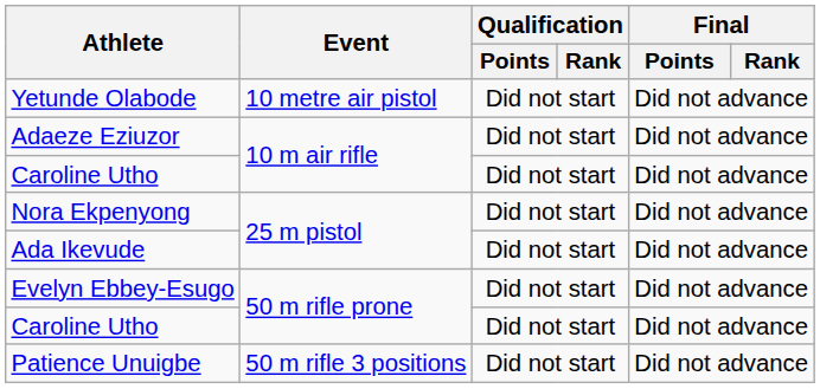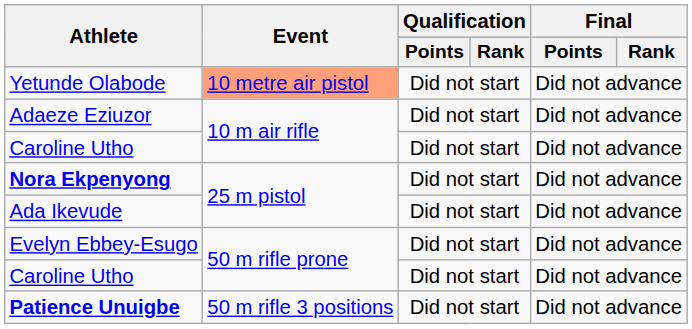Yetunde Olabode | Event: no background -> lightsalmon background
Nora Ekpenyong | Athlete: normal -> bold
Patience Unuigbe | Athlete: normal -> bold
